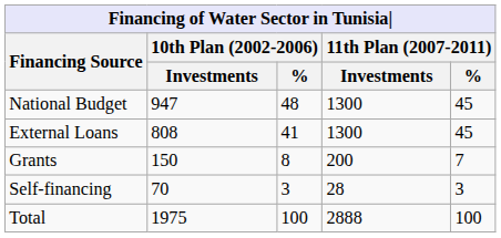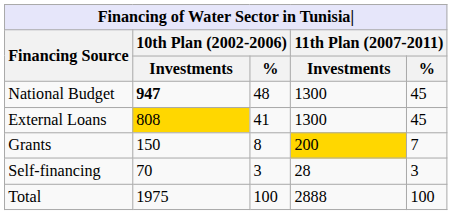National Budget | 10th Plan (2002-2006) / Investments: normal -> bold
External Loans | 10th Plan (2002-2006) / Investments: no background -> gold background
Grants | 11th Plan (2007-2011) / Investments: no background -> gold background
